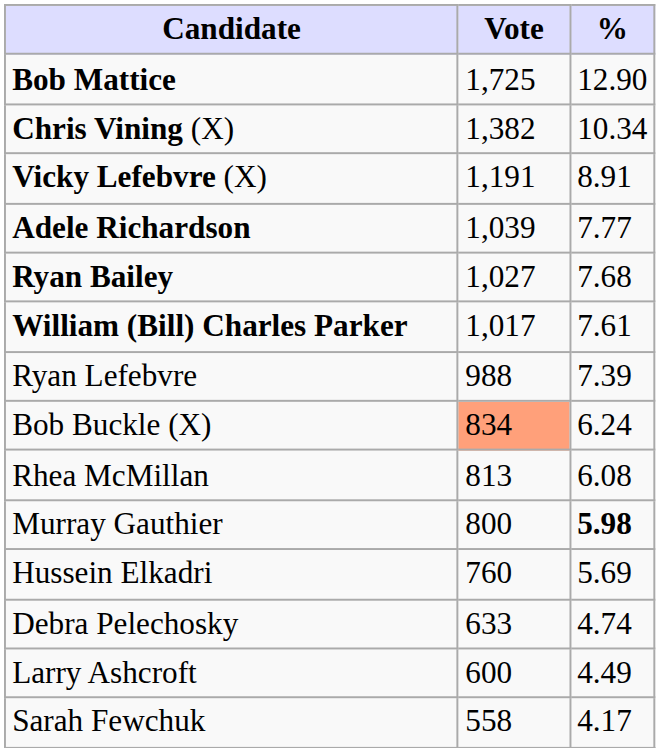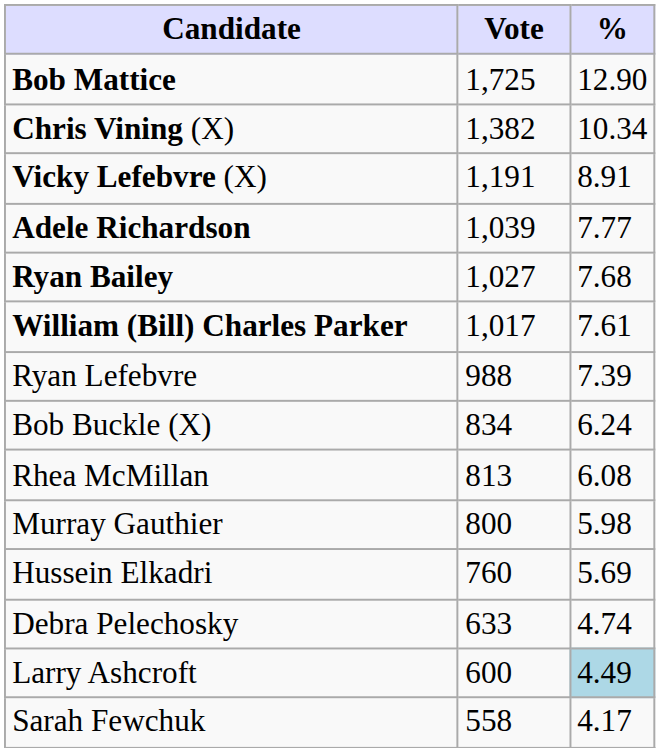Bob Buckle (X) | Vote: lightsalmon background -> no background
Murray Gauthier | %: bold -> normal
Larry Ashcroft | %: no background -> lightblue background
